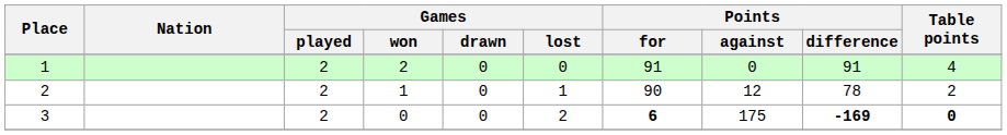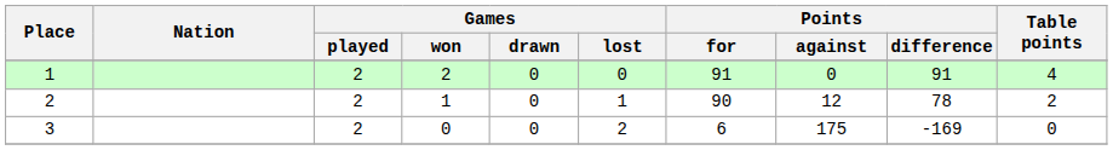3 | Points / for: bold -> normal
3 | Points / difference: bold -> normal
3 | Table points: bold -> normal
